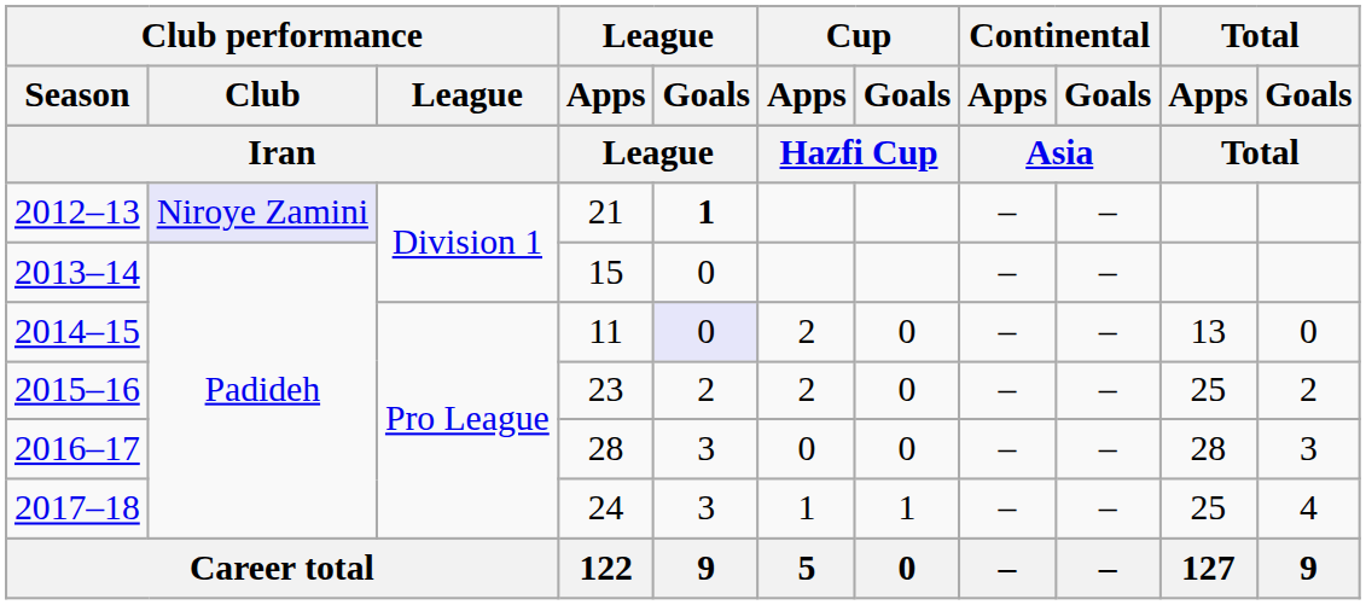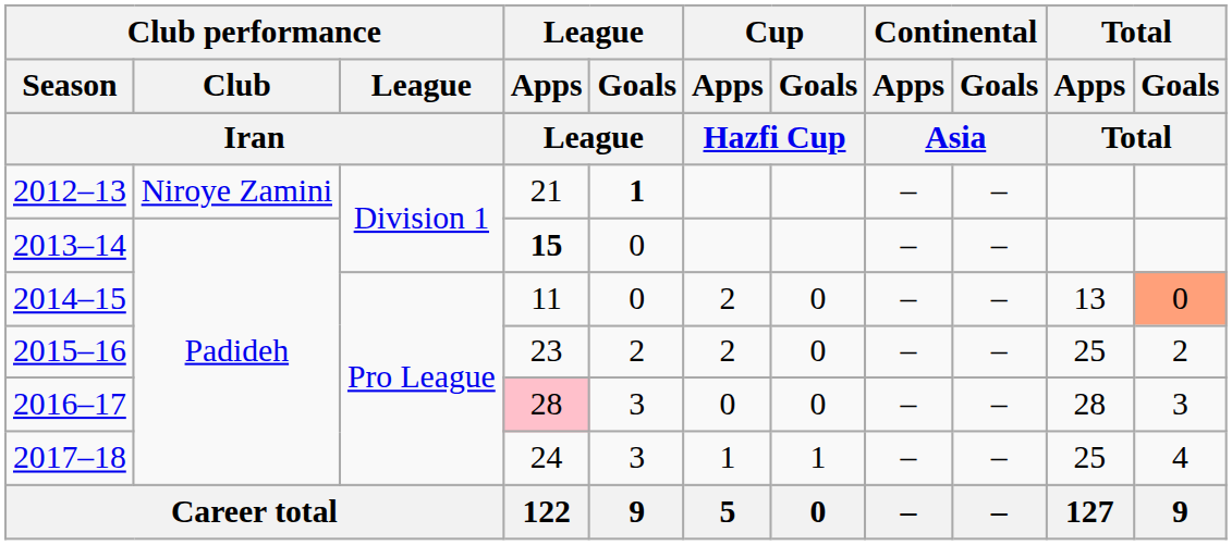2012–13 | Club performance / Club: lavender background -> no background
2013–14 | League / Apps: normal -> bold
2014–15 | League / Goals: lavender background -> no background
2014–15 | Total / Goals: no background -> lightsalmon background
2016–17 | League / Apps: no background -> pink background
